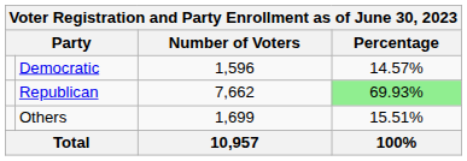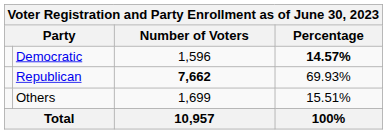Democratic | Percentage: normal -> bold
Republican | Number of Voters: normal -> bold
Republican | Percentage: lightgreen background -> no background
